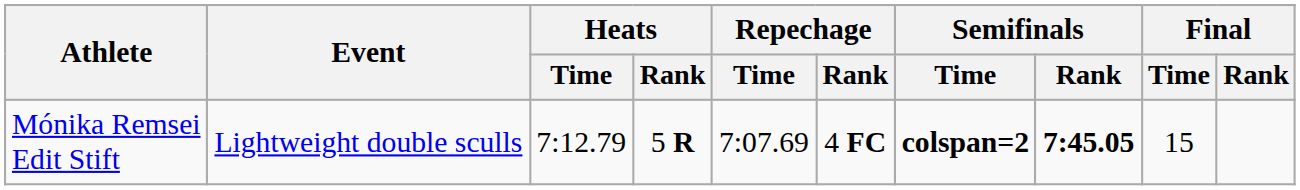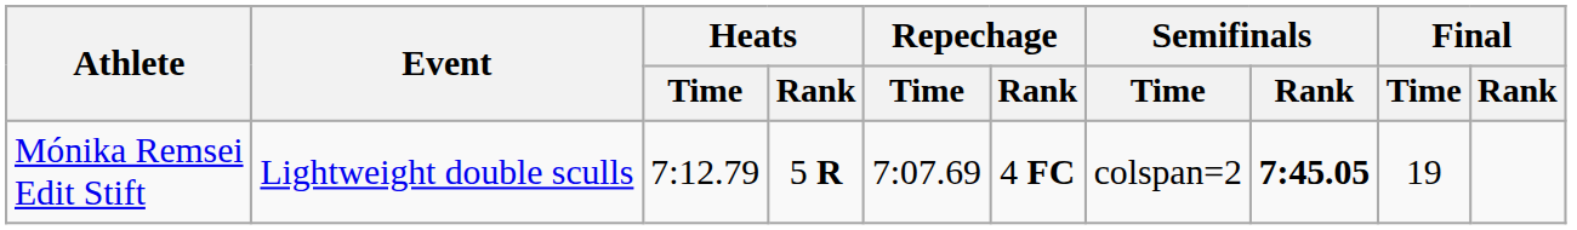Mónika Remsei Edit Stift | Semifinals / Time: bold -> normal
Mónika Remsei Edit Stift | Final / Time: 15 -> 19
